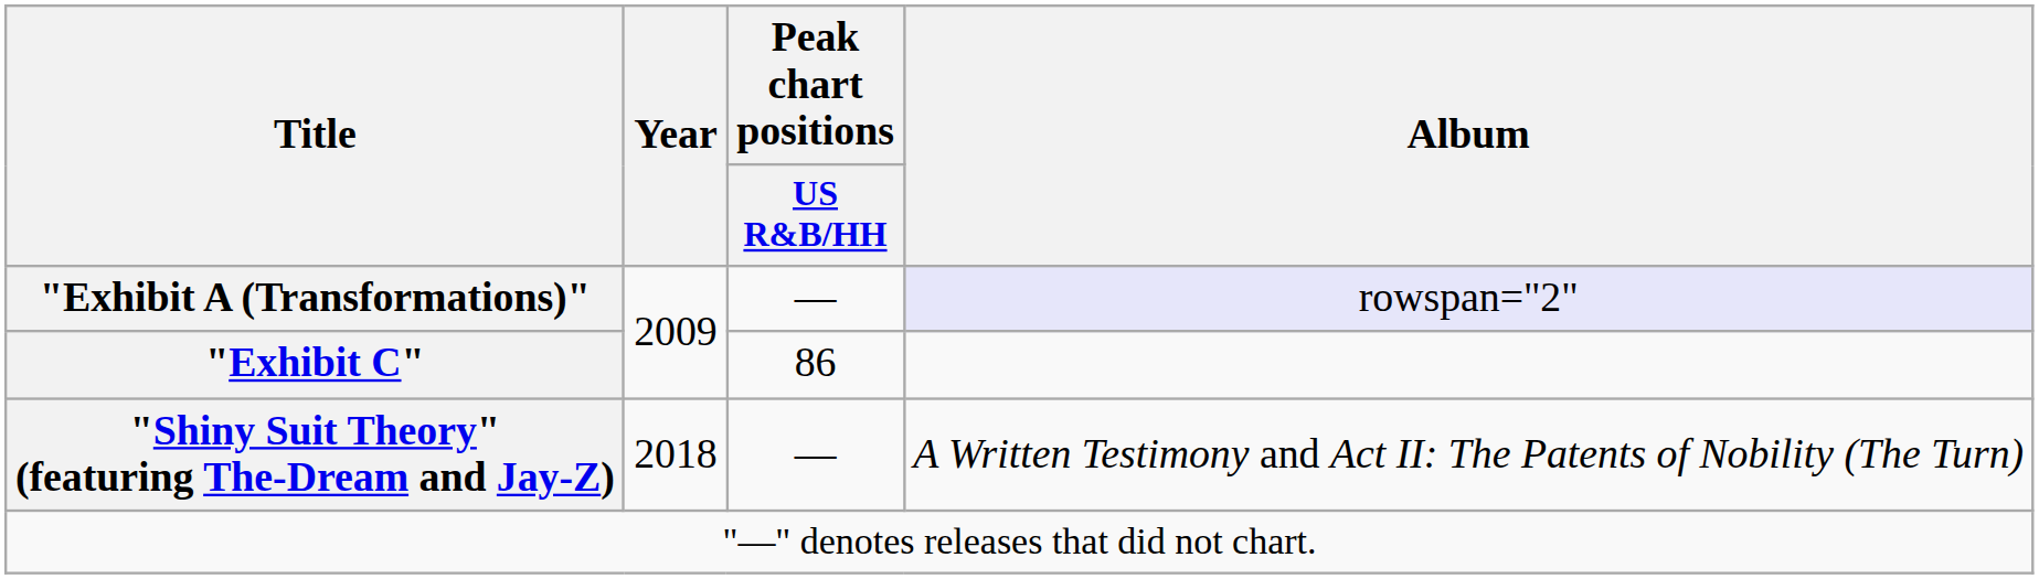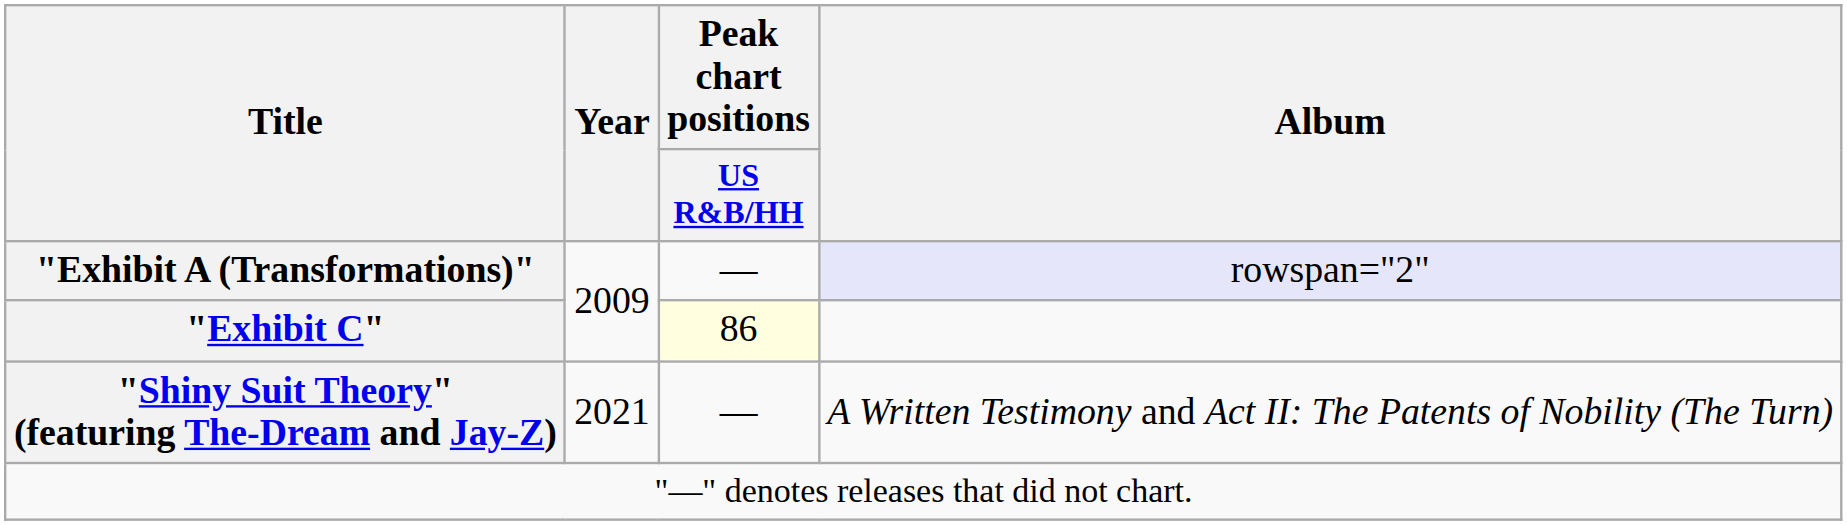"Exhibit C" | Peak chart positions / US R&B/HH: no background -> lightyellow background
"Shiny Suit Theory" (featuring The-Dream and Jay-Z) | Year: 2018 -> 2021
